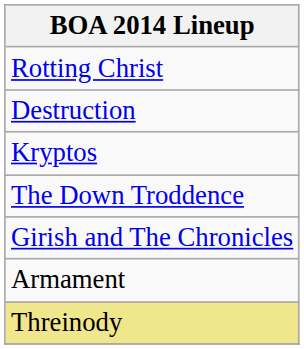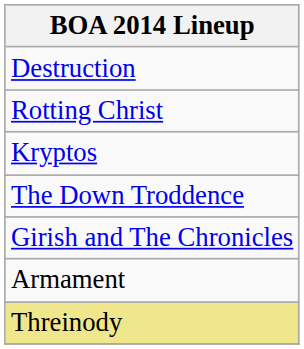row 2 | column 1: Rotting Christ -> Destruction
row 3 | column 1: Destruction -> Rotting Christ
